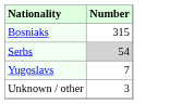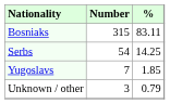+ column: % | 83.11 | 14.25 | 1.85 | 0.79
Serbs | Number: lightgrey background -> no background
